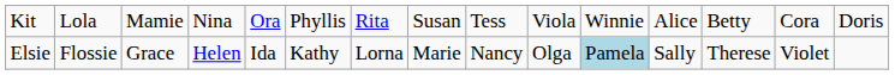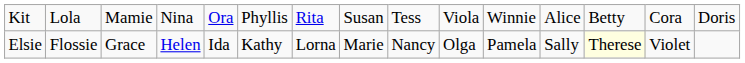Elsie | column 11: lightblue background -> no background
Elsie | column 13: no background -> lightyellow background
